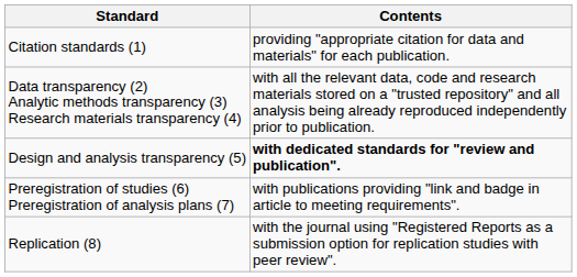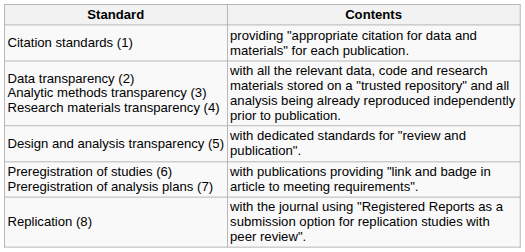Design and analysis transparency (5) | Contents: bold -> normal
